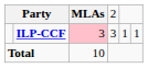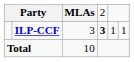row 2 | column 3: pink background -> no background
row 2 | column 4: normal -> bold
